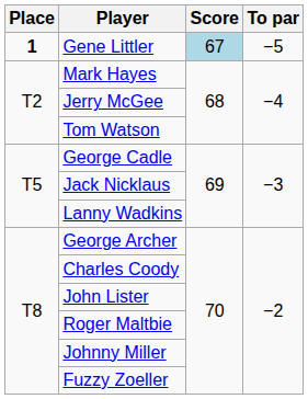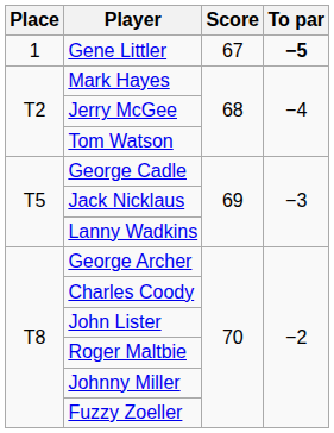Gene Littler | Place: bold -> normal
Gene Littler | Score: lightblue background -> no background
Gene Littler | To par: normal -> bold
